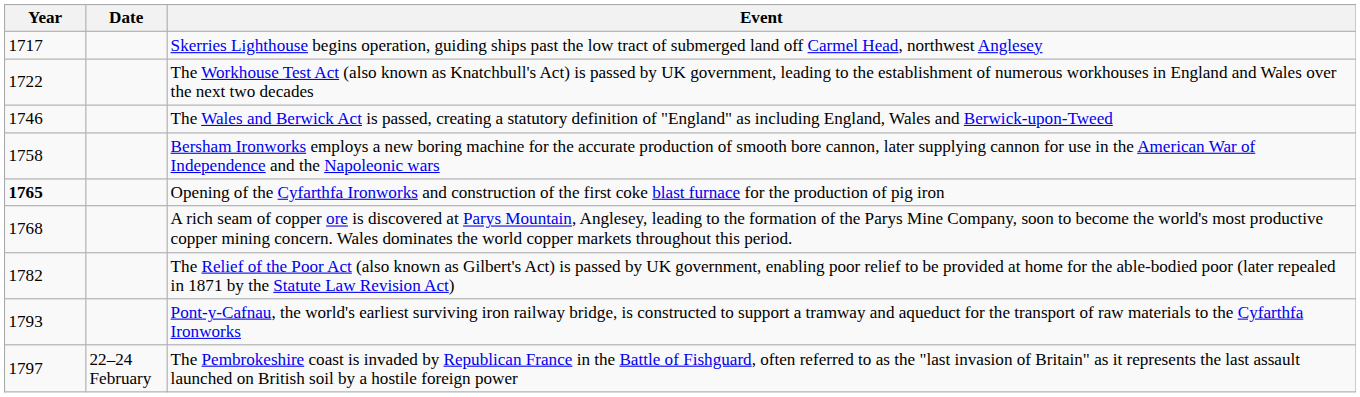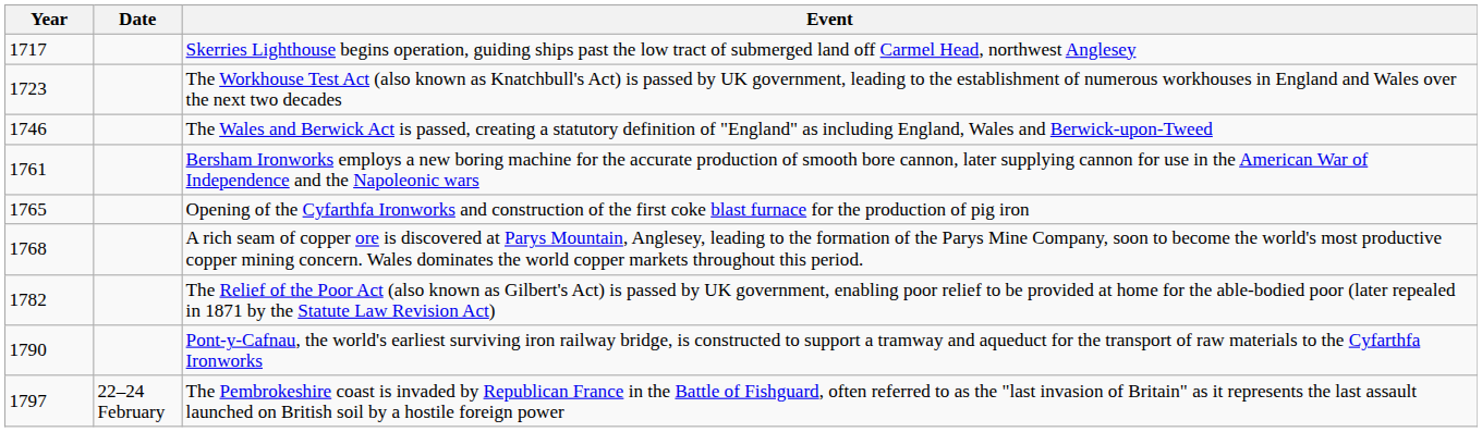row 3 | Year: 1722 -> 1723
row 5 | Year: 1758 -> 1761
row 6 | Year: bold -> normal
row 9 | Year: 1793 -> 1790
